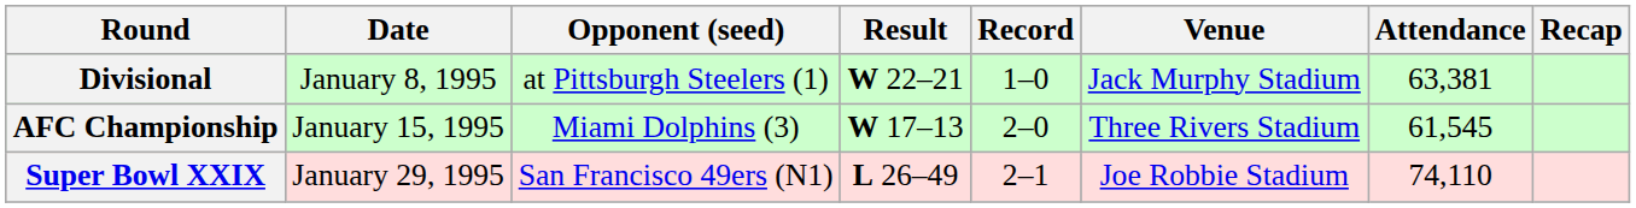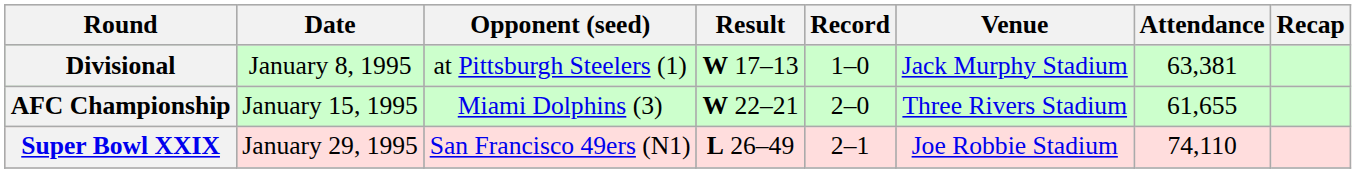Divisional | Result: W 22–21 -> W 17–13
AFC Championship | Result: W 17–13 -> W 22–21
AFC Championship | Attendance: 61,545 -> 61,655
